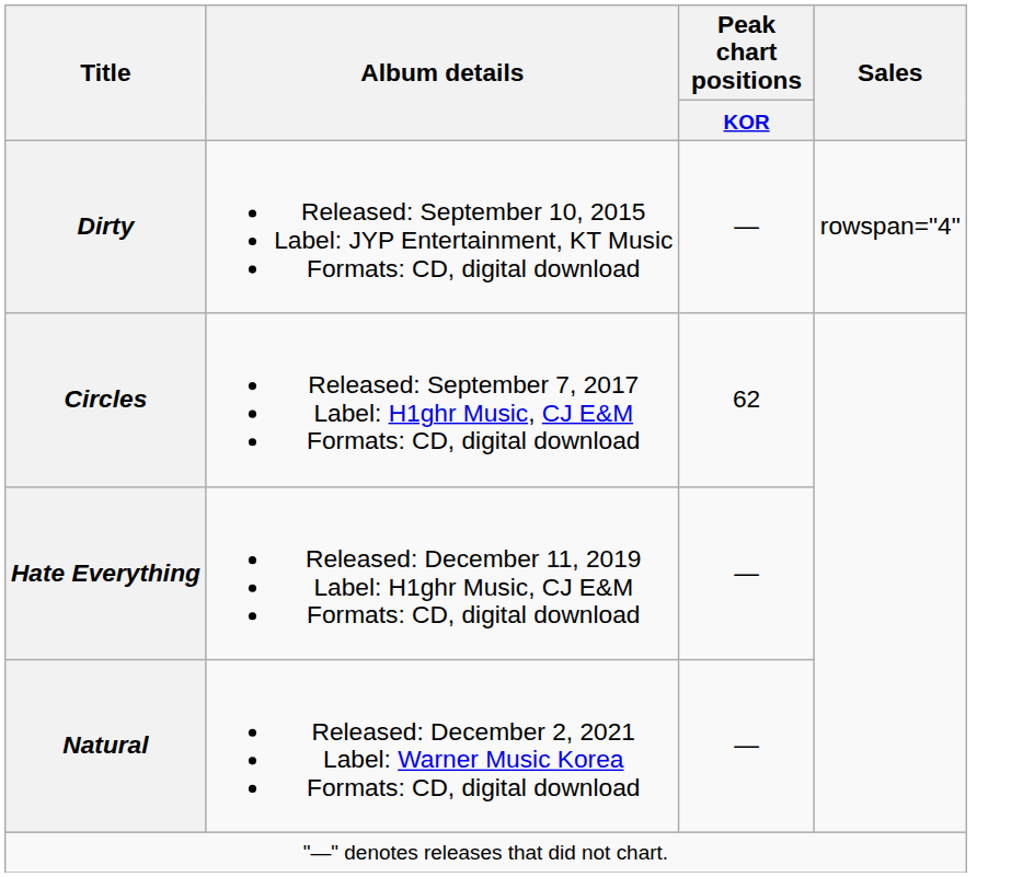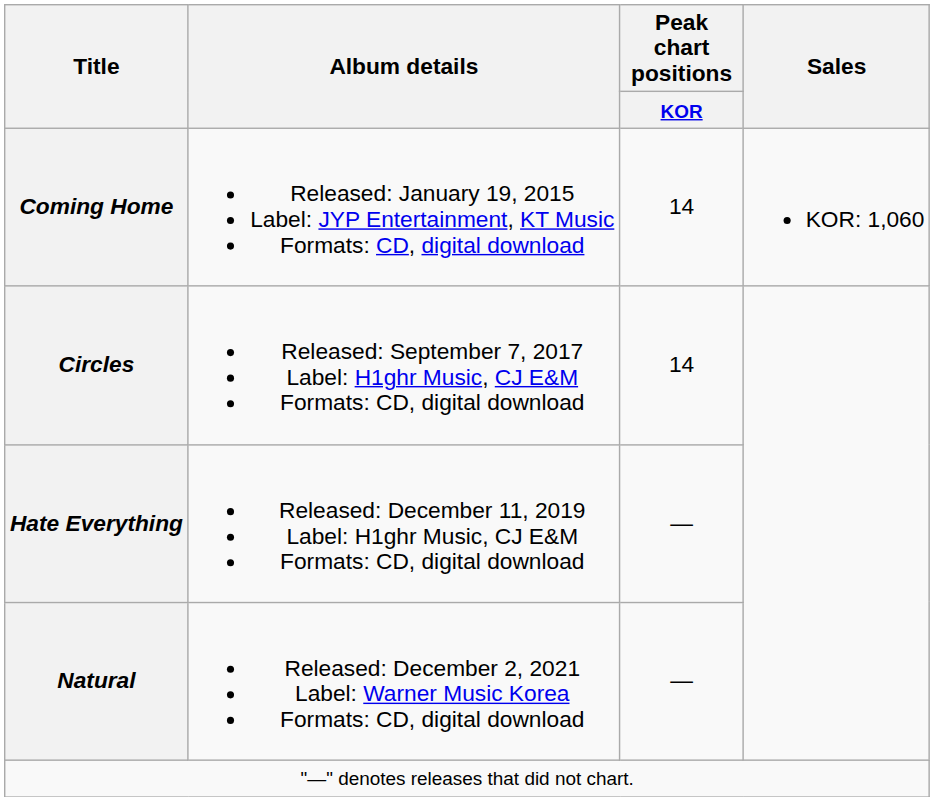+ row: Coming Home | Released: January 19, 2015 Label: JYP Entertainment, KT Music Formats: CD, digital download | 14 | KOR: 1,060
- row: Dirty | Released: September 10, 2015 Label: JYP Entertainment, KT Music Formats: CD, digital download | — | rowspan="4"
Circles | Peak chart positions / KOR: 62 -> 14
